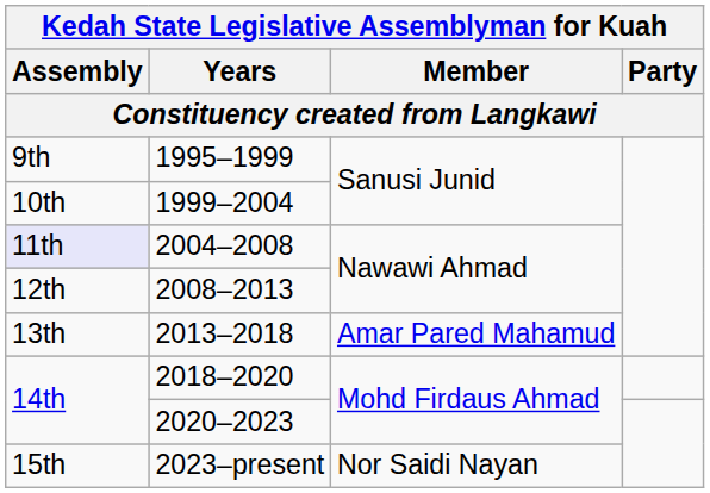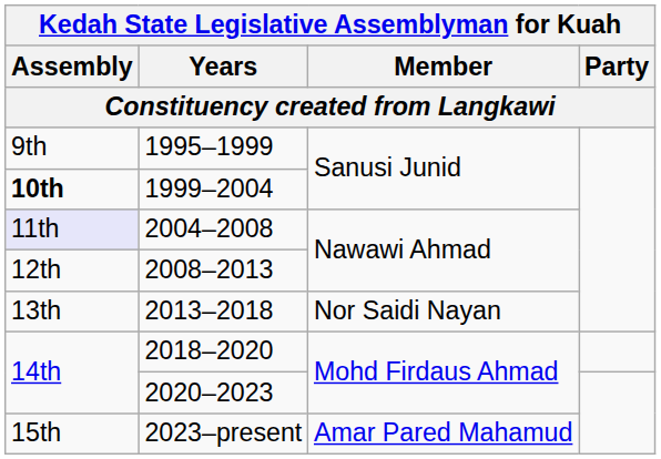1999–2004 | Assembly: normal -> bold
2013–2018 | Member: Amar Pared Mahamud -> Nor Saidi Nayan
2023–present | Member: Nor Saidi Nayan -> Amar Pared Mahamud
